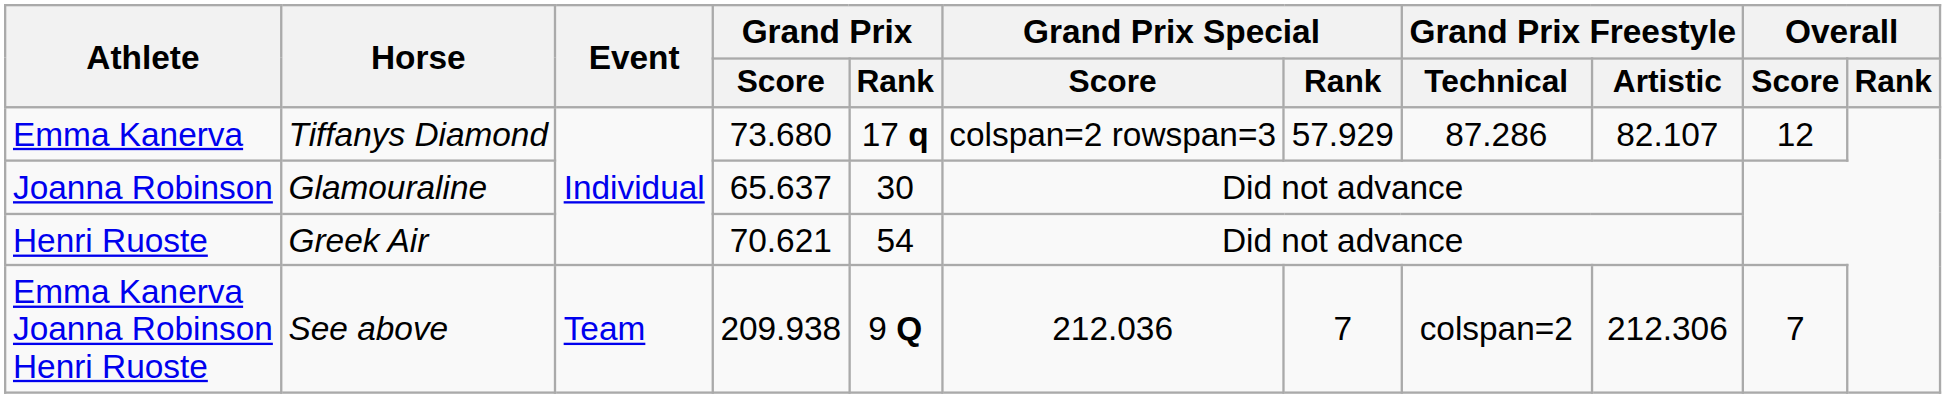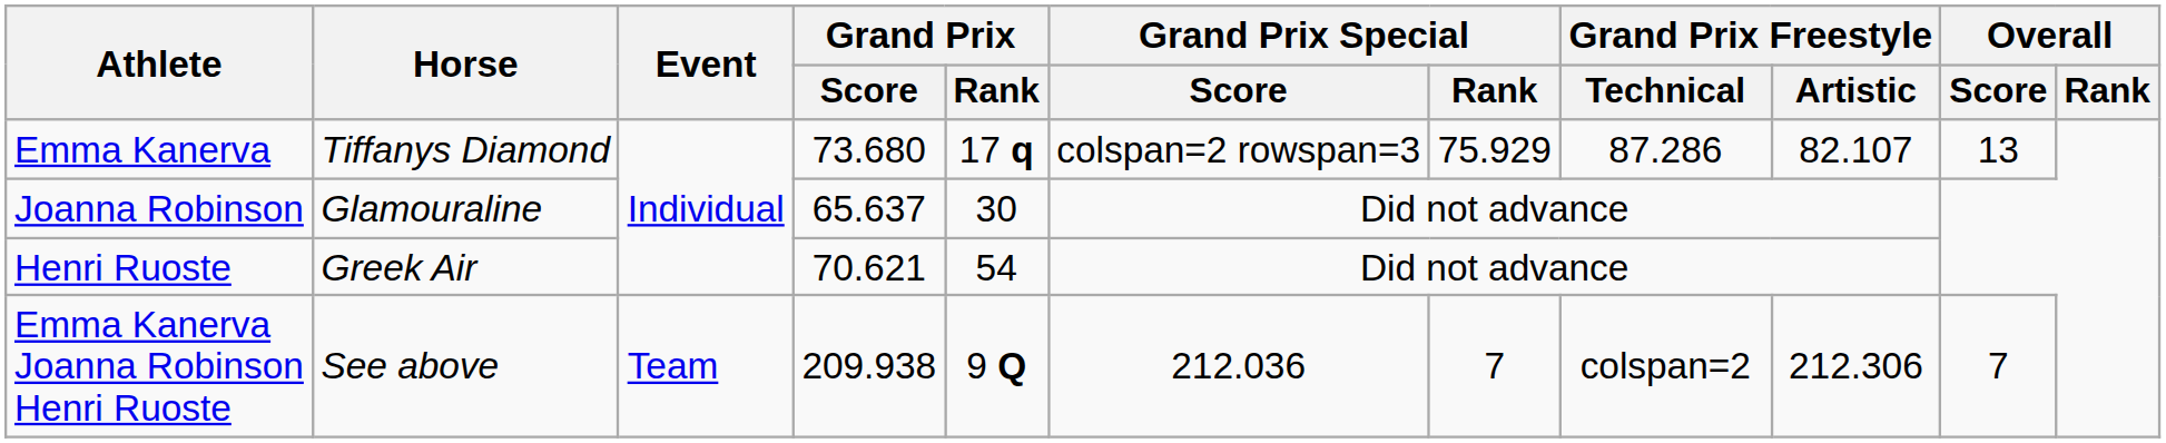Emma Kanerva | Grand Prix Special / Rank: 57.929 -> 75.929
Emma Kanerva | Overall / Score: 12 -> 13
